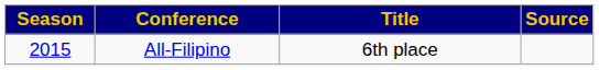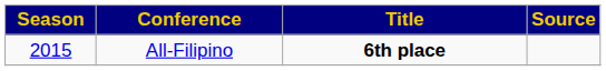row 2 | Title: normal -> bold
